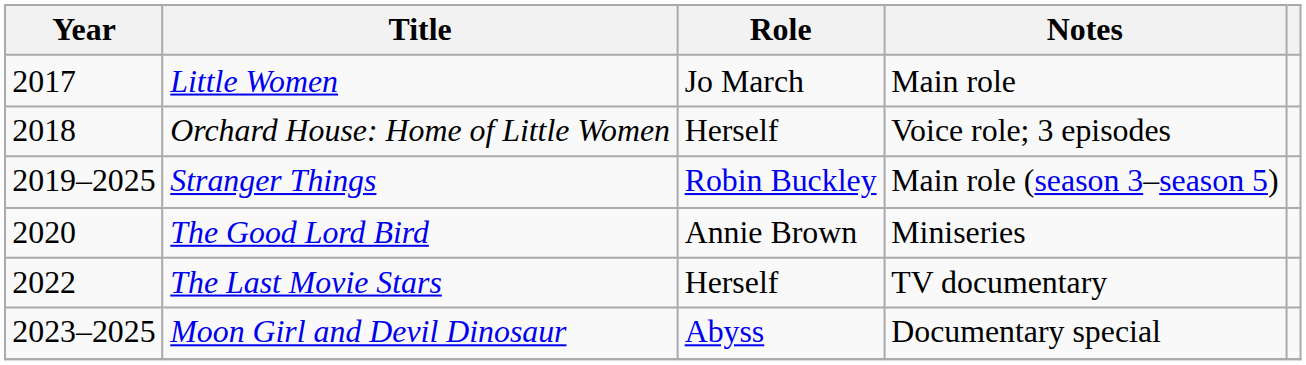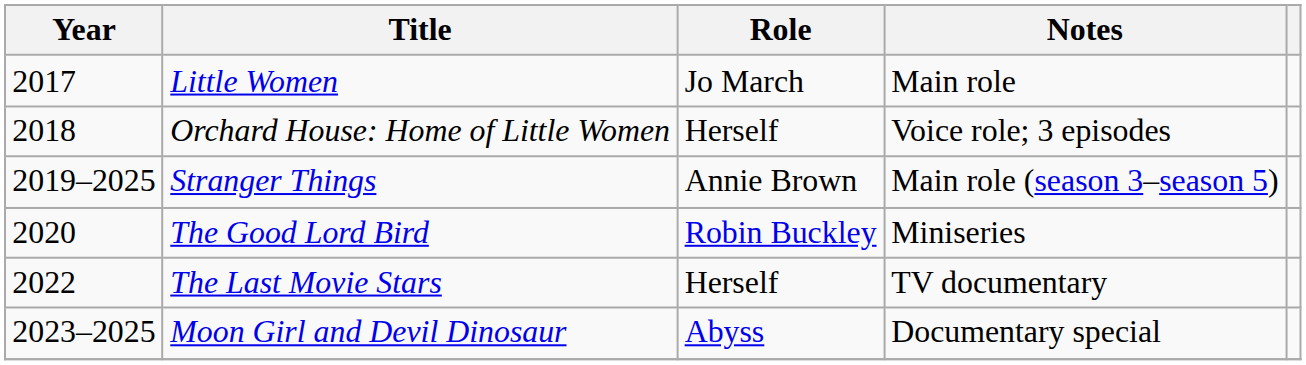Stranger Things | Role: Robin Buckley -> Annie Brown
The Good Lord Bird | Role: Annie Brown -> Robin Buckley
